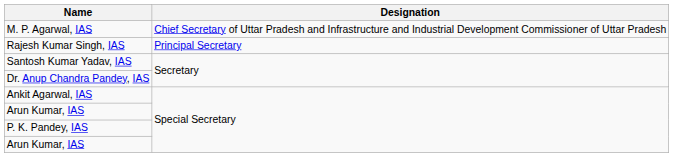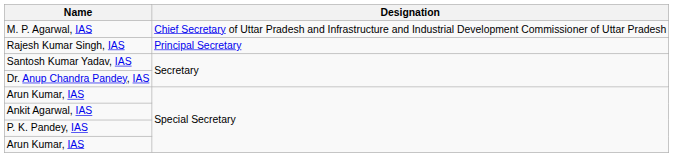row 6 | Name: Ankit Agarwal, IAS -> Arun Kumar, IAS
row 7 | Name: Arun Kumar, IAS -> Ankit Agarwal, IAS
